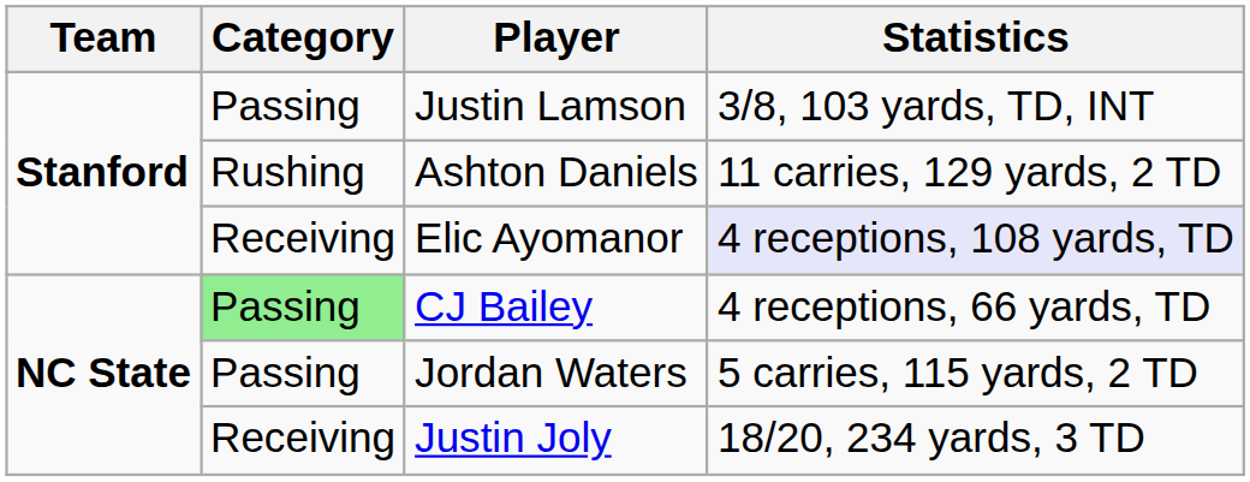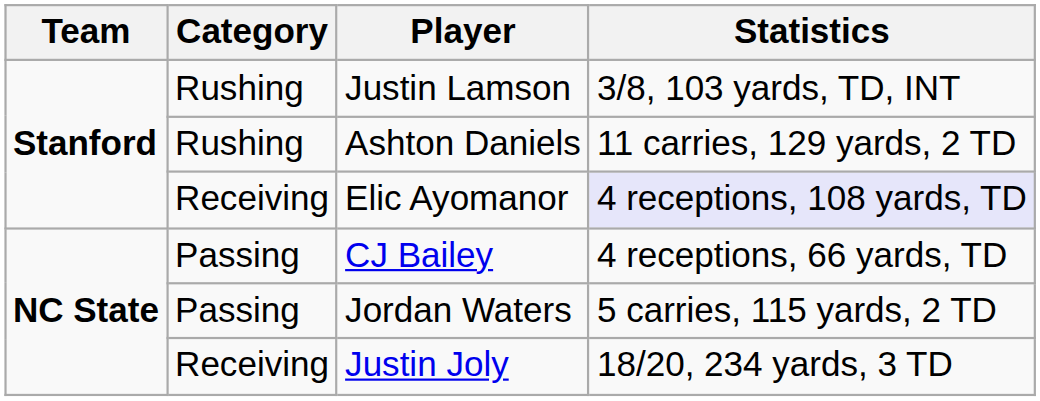Justin Lamson | Category: Passing -> Rushing
CJ Bailey | Category: lightgreen background -> no background
